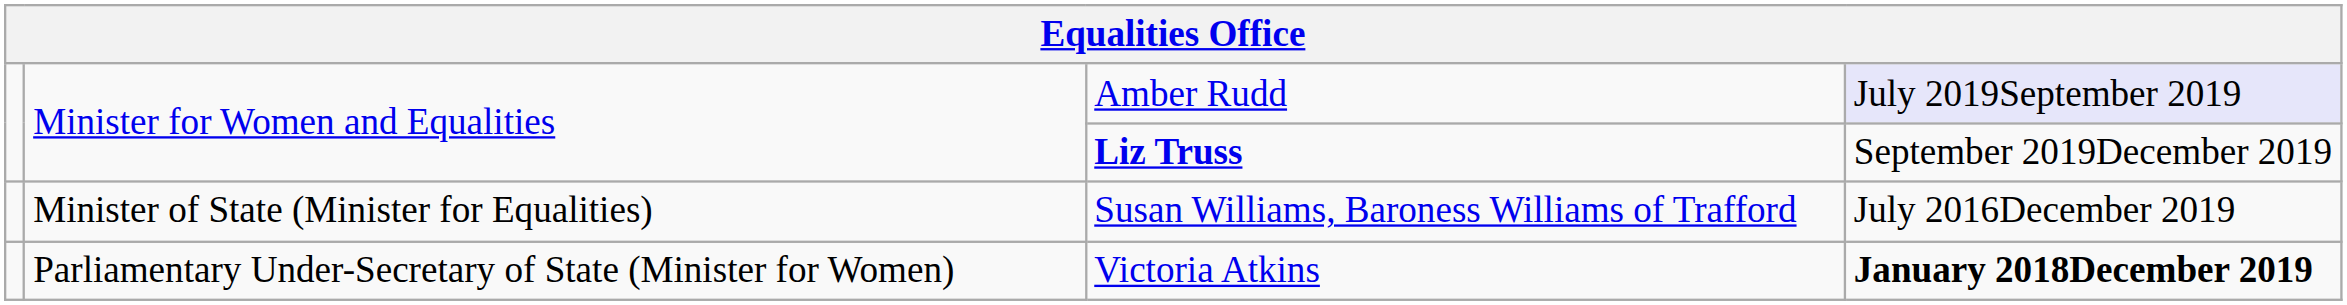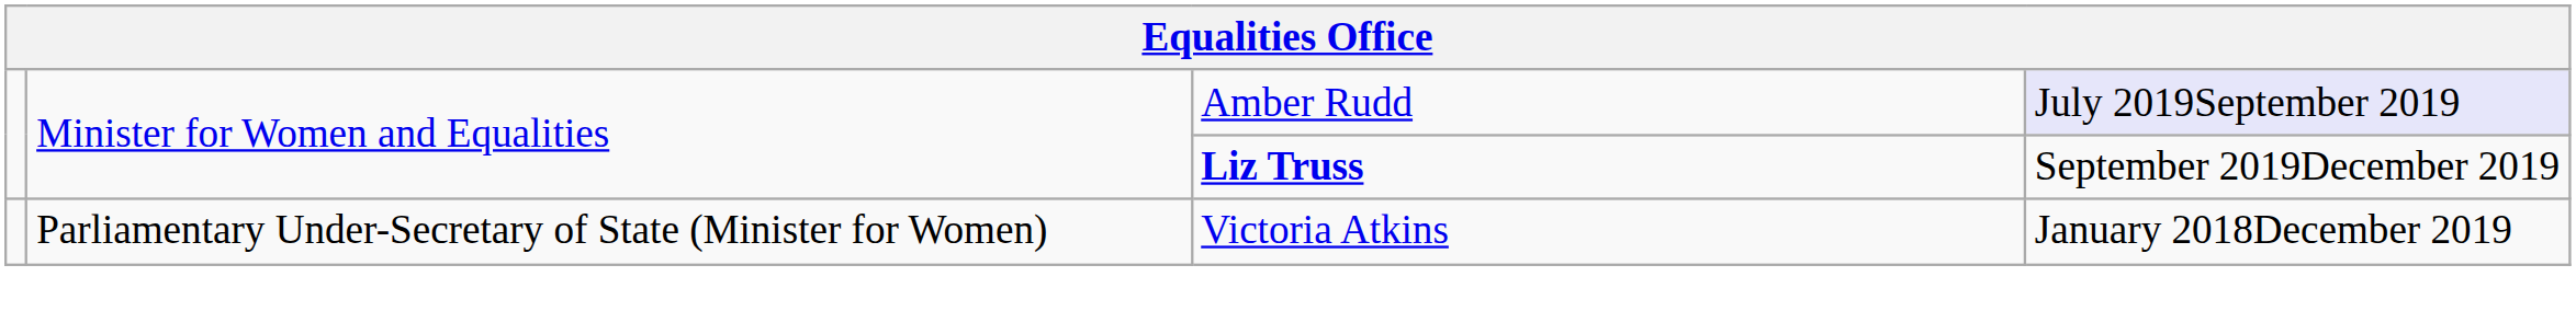- row: Minister of State (Minister for Equalities) | Susan Williams, Baroness Williams of Trafford | July 2016December 2019
Victoria Atkins | column 4: bold -> normal
